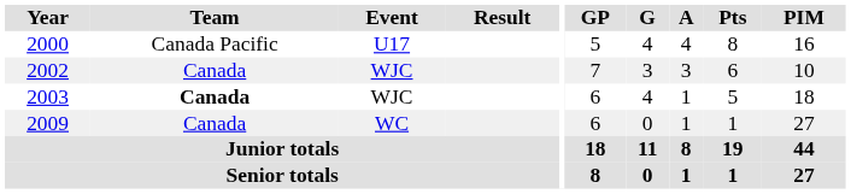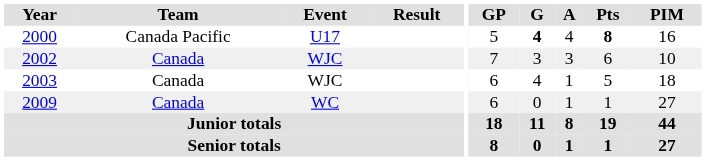2000 | G: normal -> bold
2000 | Pts: normal -> bold
2003 | Team: bold -> normal
